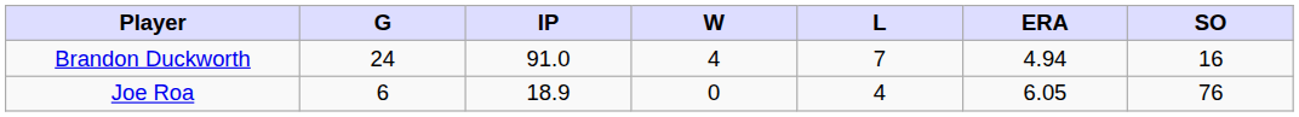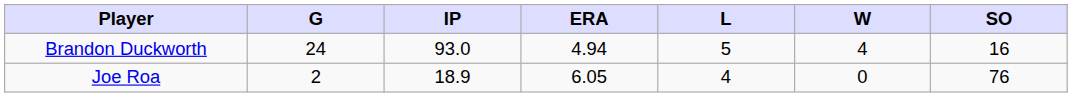columns swapped: W <-> ERA
Brandon Duckworth | IP: 91.0 -> 93.0
Brandon Duckworth | L: 7 -> 5
Joe Roa | G: 6 -> 2
